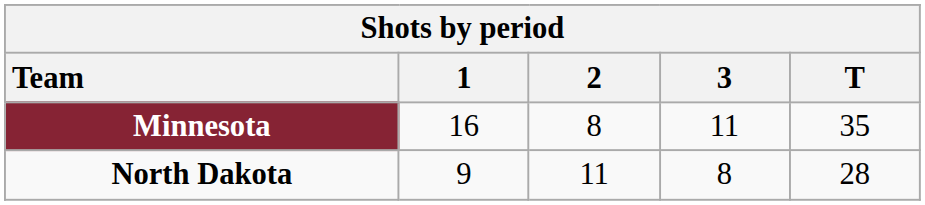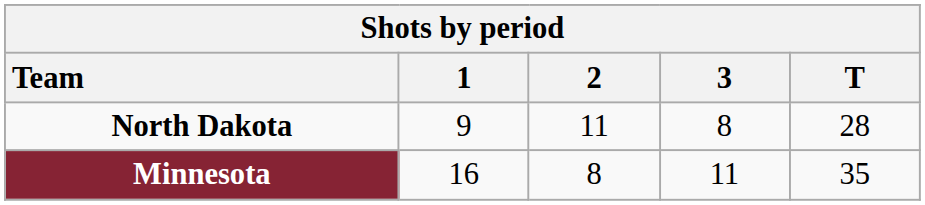rows swapped: Minnesota <-> North Dakota
